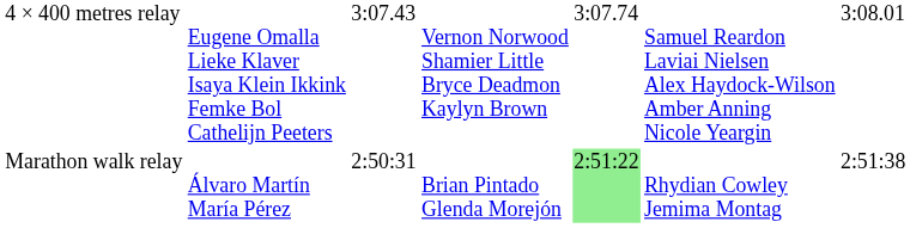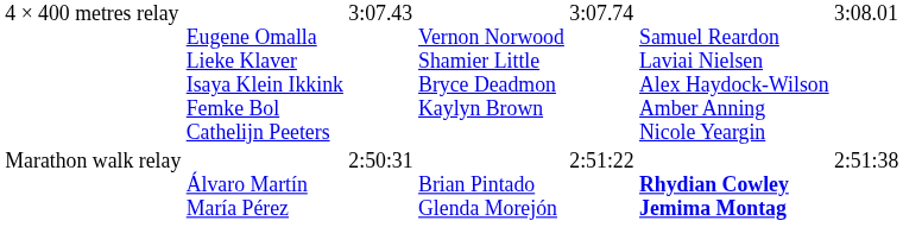Marathon walk relay | column 5: lightgreen background -> no background
Marathon walk relay | column 6: normal -> bold
